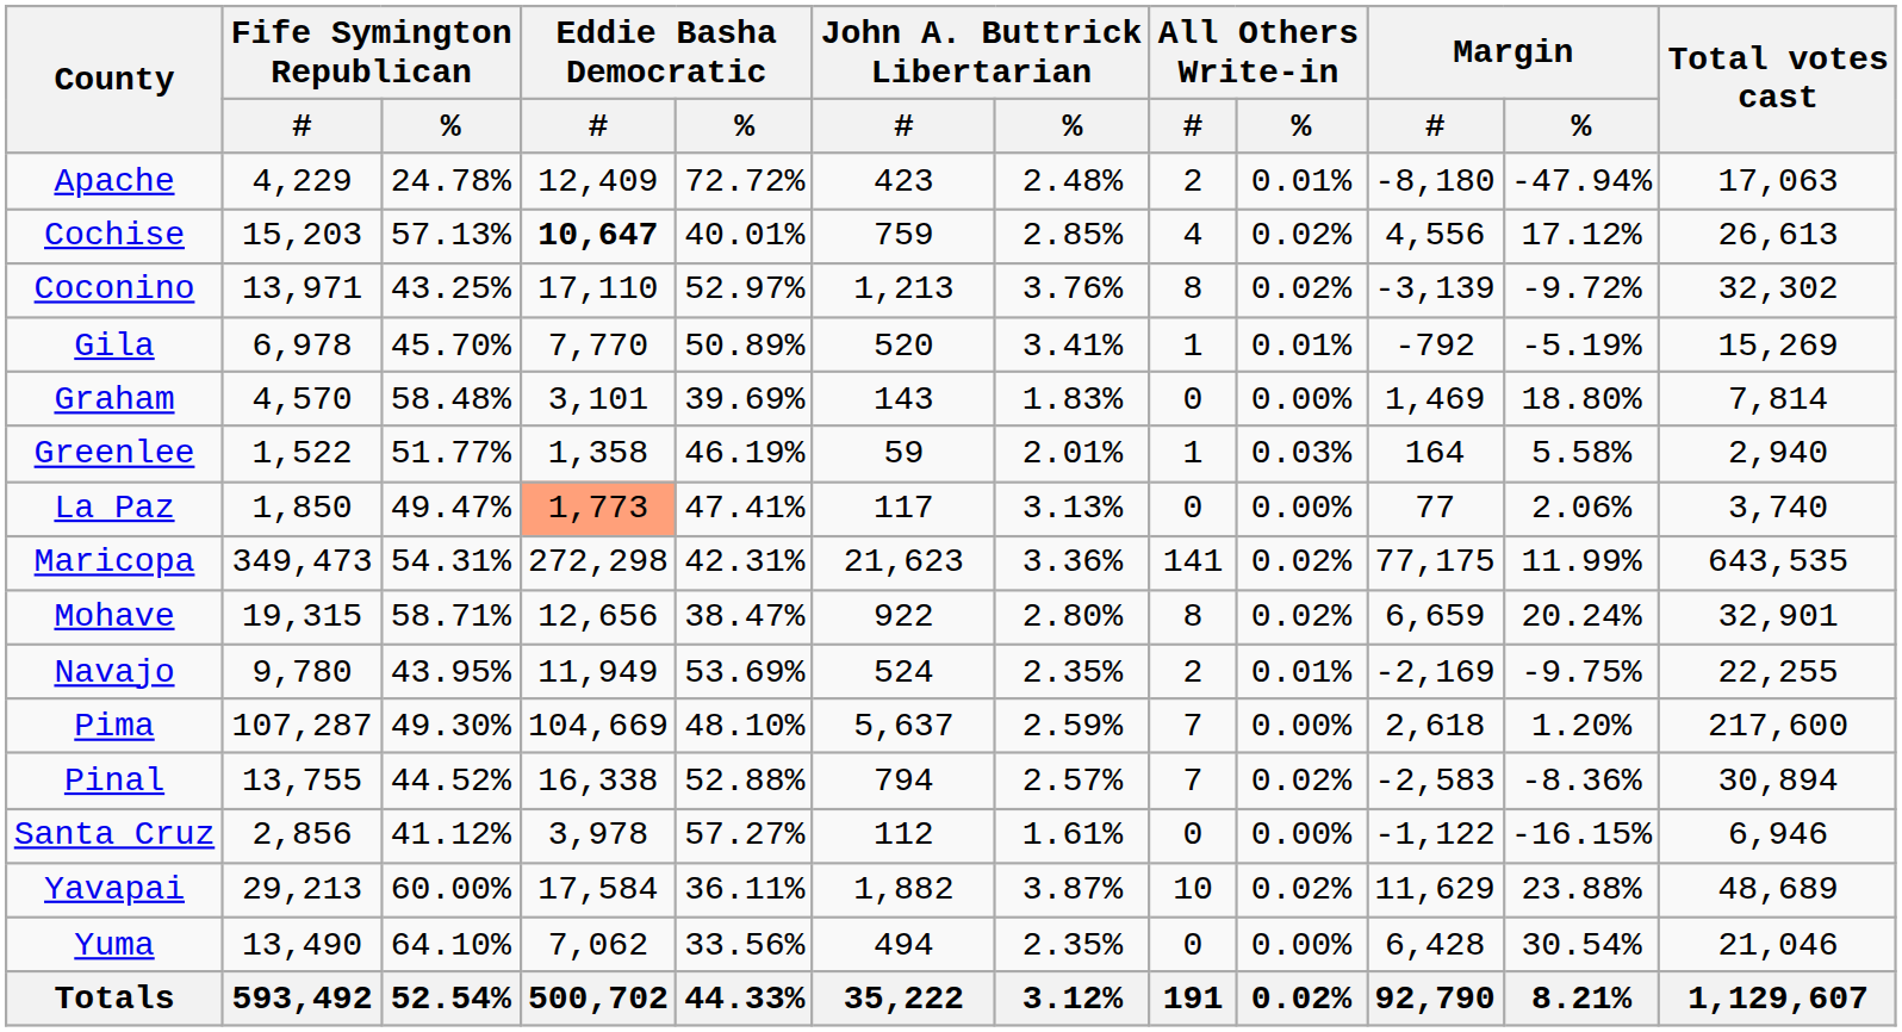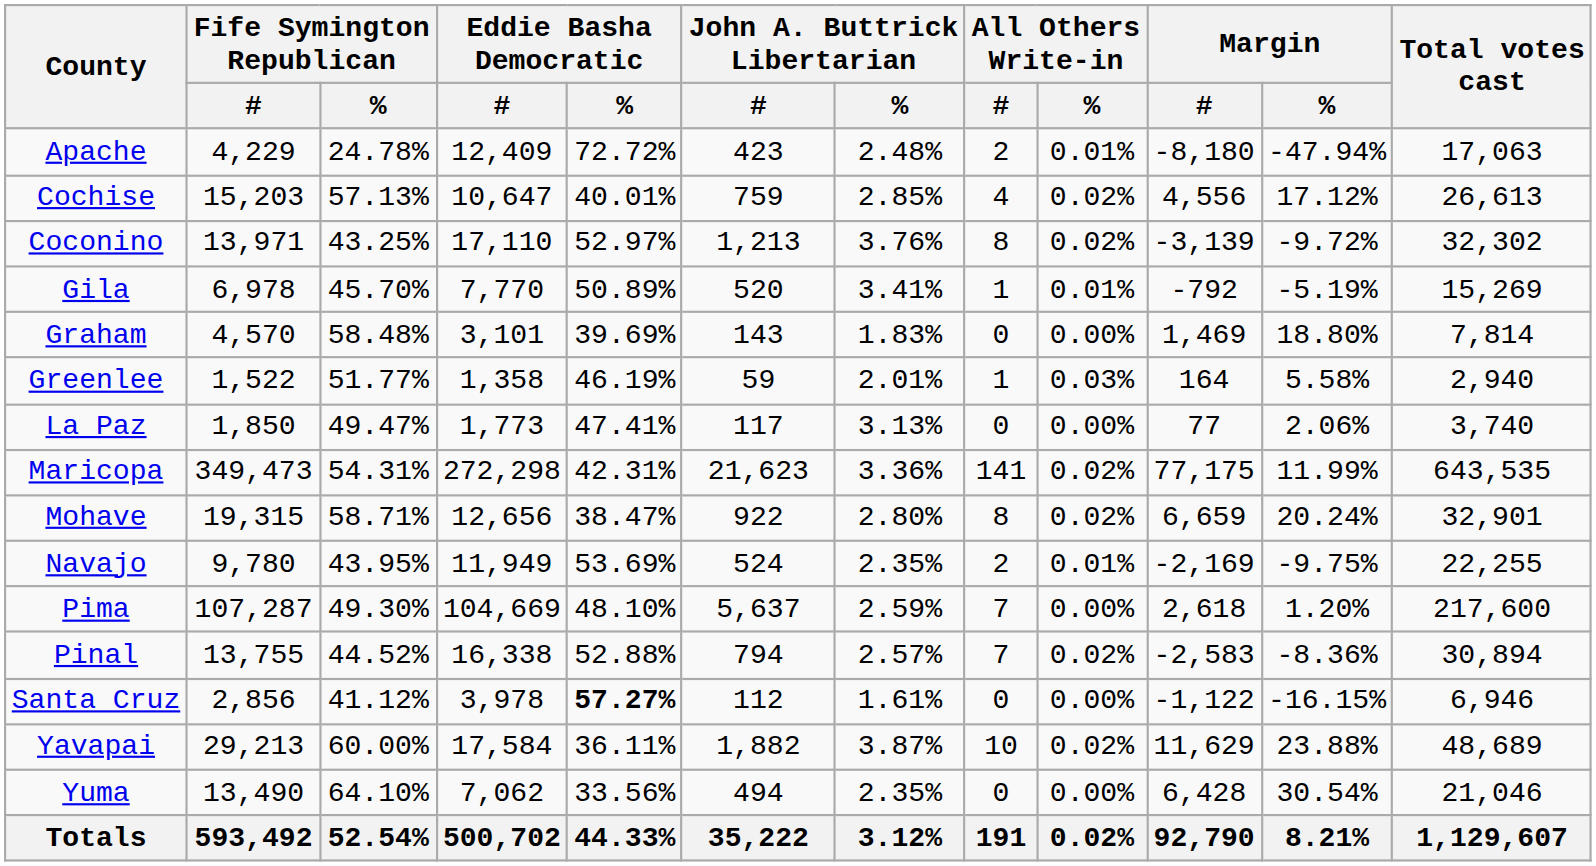Cochise | Eddie Basha Democratic / #: bold -> normal
La Paz | Eddie Basha Democratic / #: lightsalmon background -> no background
Santa Cruz | Eddie Basha Democratic / %: normal -> bold
